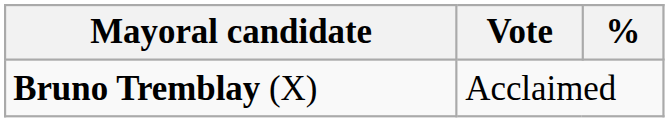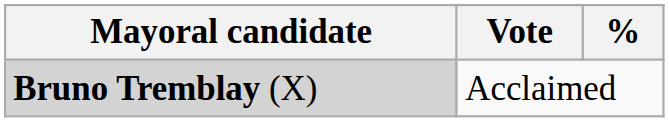Bruno Tremblay (X) | Mayoral candidate: no background -> lightgrey background
